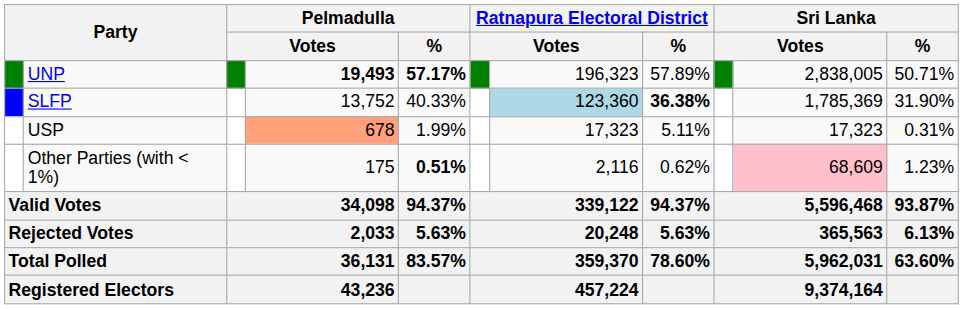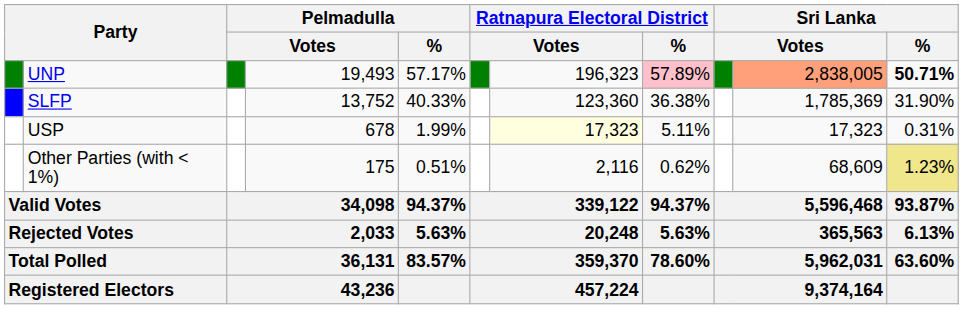UNP | column 4: bold -> normal
UNP | Pelmadulla / %: bold -> normal
UNP | Ratnapura Electoral District / %: no background -> pink background
UNP | column 10: no background -> lightsalmon background
UNP | Sri Lanka / %: normal -> bold
SLFP | column 7: lightblue background -> no background
SLFP | Ratnapura Electoral District / %: bold -> normal
USP | column 4: lightsalmon background -> no background
USP | column 7: no background -> lightyellow background
Other Parties (with < 1%) | Pelmadulla / %: bold -> normal
Other Parties (with < 1%) | column 10: pink background -> no background
Other Parties (with < 1%) | Sri Lanka / %: no background -> khaki background
